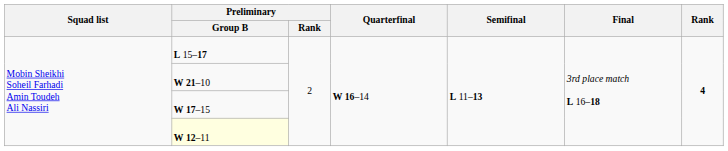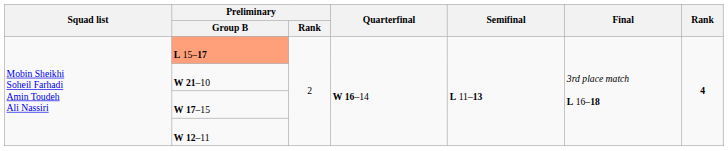L 15–17 | Preliminary / Group B: no background -> lightsalmon background
W 12–11 | Preliminary / Group B: lightyellow background -> no background
